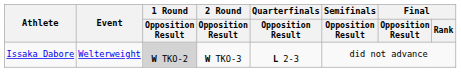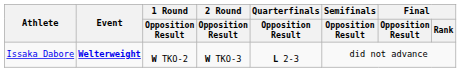Issaka Dabore | Event: normal -> bold
Issaka Dabore | 1 Round / Opposition Result: lightgrey background -> no background
